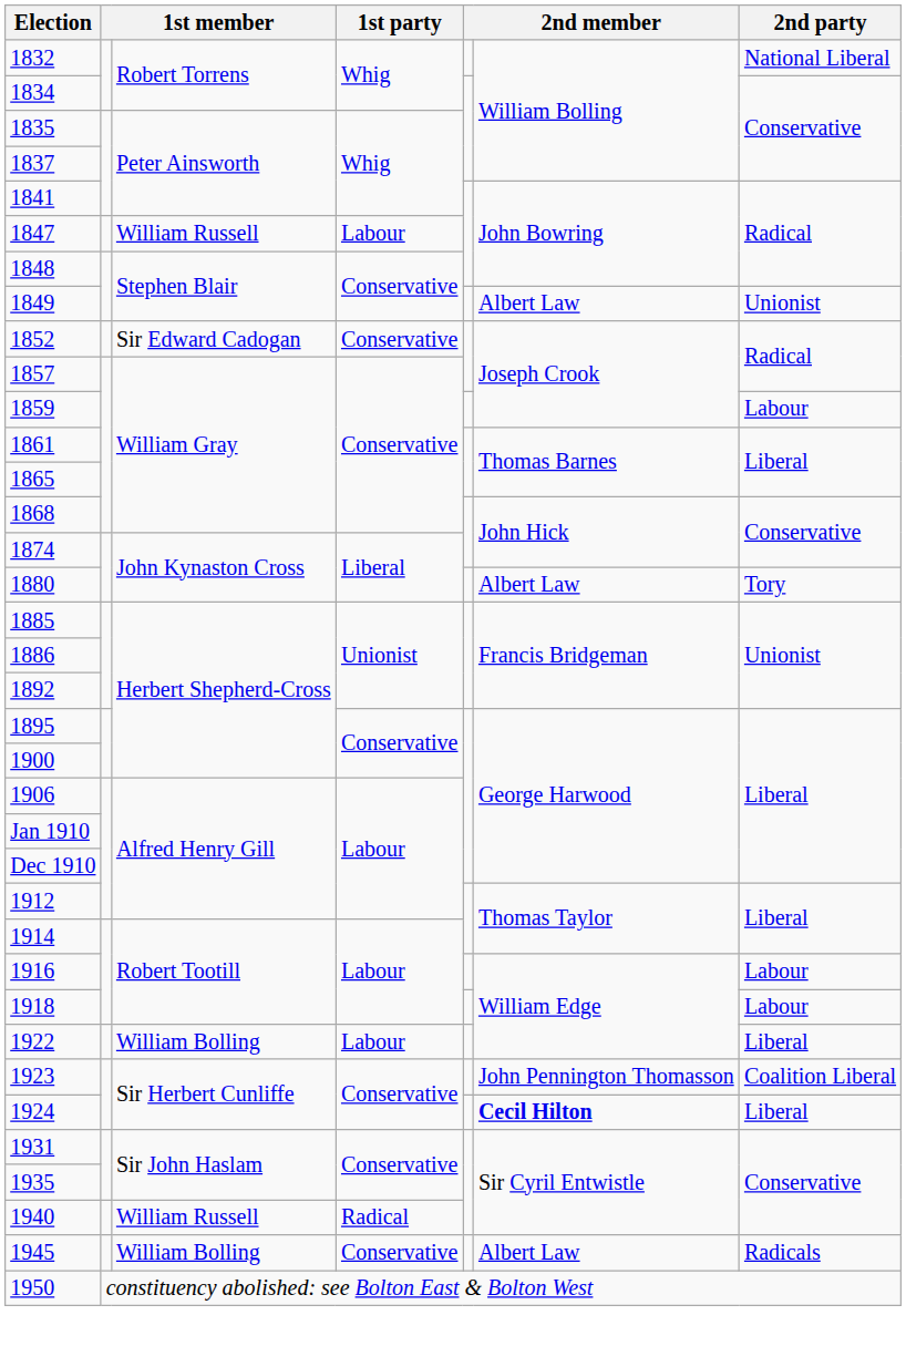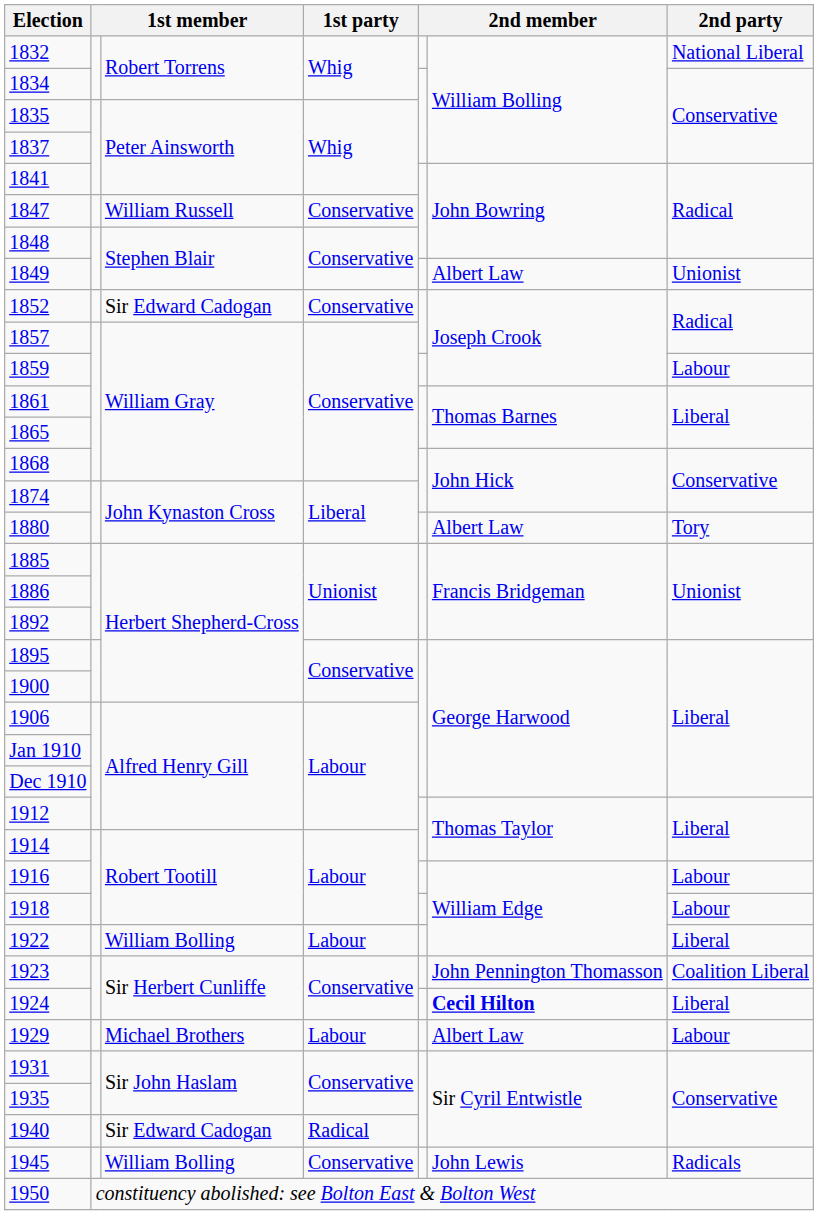1847 | 1st party: Labour -> Conservative
+ row: 1929 | Michael Brothers | Labour | Albert Law | Labour
1940 | column 3: William Russell -> Sir Edward Cadogan
1945 | column 6: Albert Law -> John Lewis
